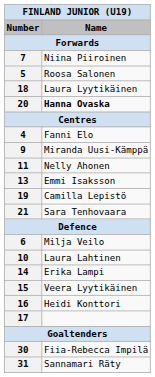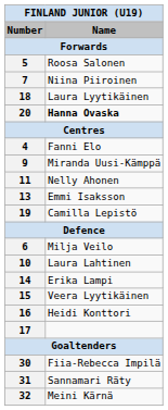rows swapped: 5 <-> 7
- row: 21 | Sara Tenhovaara
+ row: 32 | Meini Kärnä
